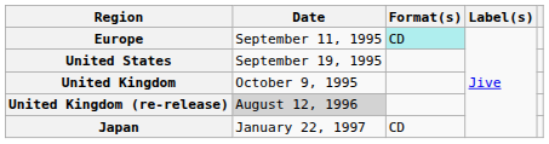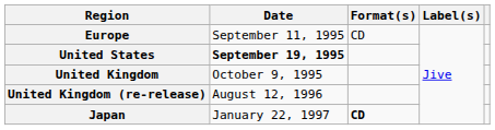Europe | Format(s): paleturquoise background -> no background
United States | Date: normal -> bold
United Kingdom (re-release) | Date: lightgrey background -> no background
Japan | Format(s): normal -> bold
